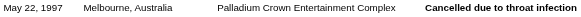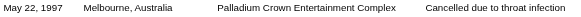May 22, 1997 | column 4: bold -> normal
